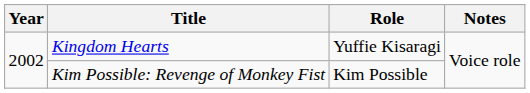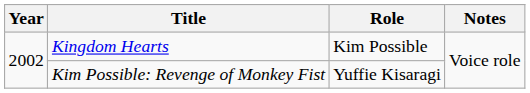Kingdom Hearts | Role: Yuffie Kisaragi -> Kim Possible
Kim Possible: Revenge of Monkey Fist | Role: Kim Possible -> Yuffie Kisaragi
